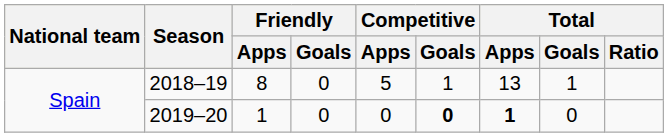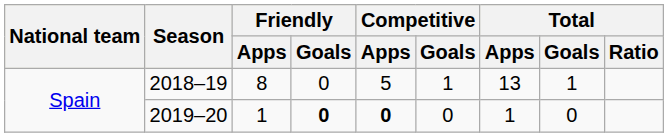2019–20 | Friendly / Goals: normal -> bold
2019–20 | Competitive / Apps: normal -> bold
2019–20 | Competitive / Goals: bold -> normal
2019–20 | Total / Apps: bold -> normal
